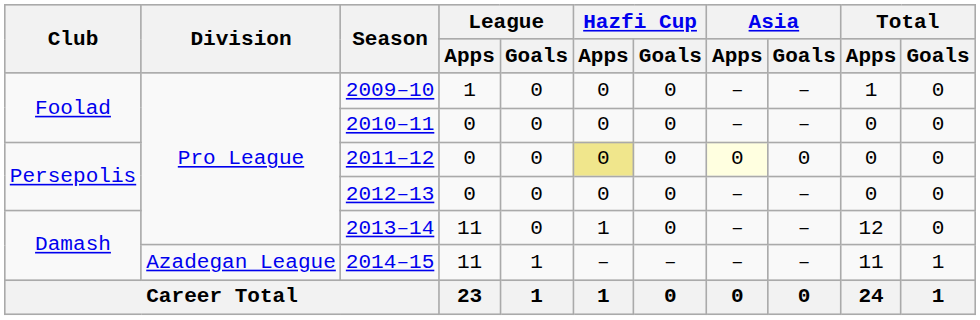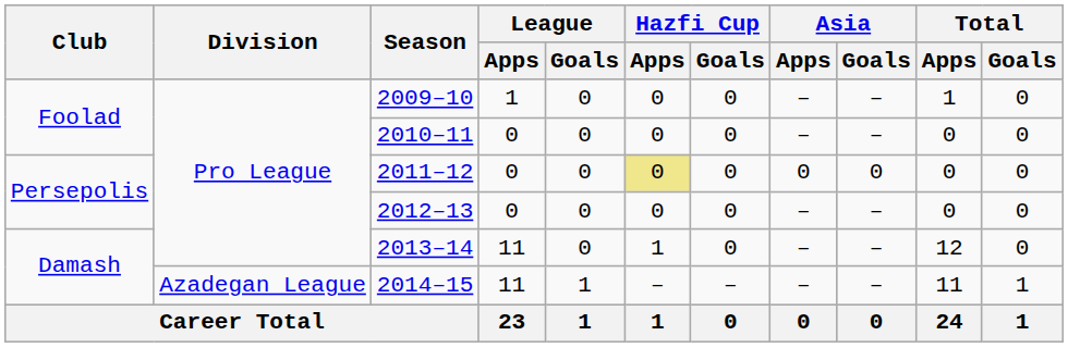2011–12 | Asia / Apps: lightyellow background -> no background
